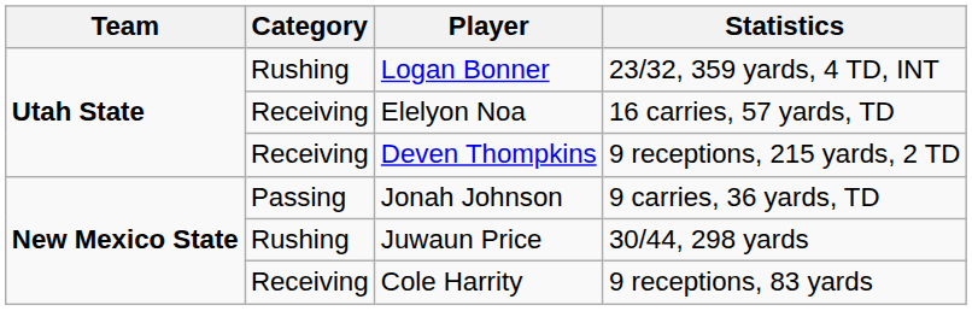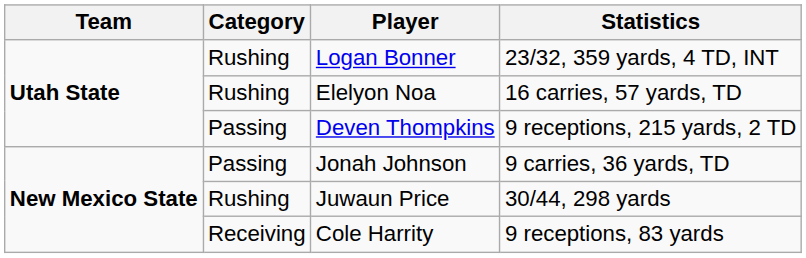Elelyon Noa | Category: Receiving -> Rushing
Deven Thompkins | Category: Receiving -> Passing
